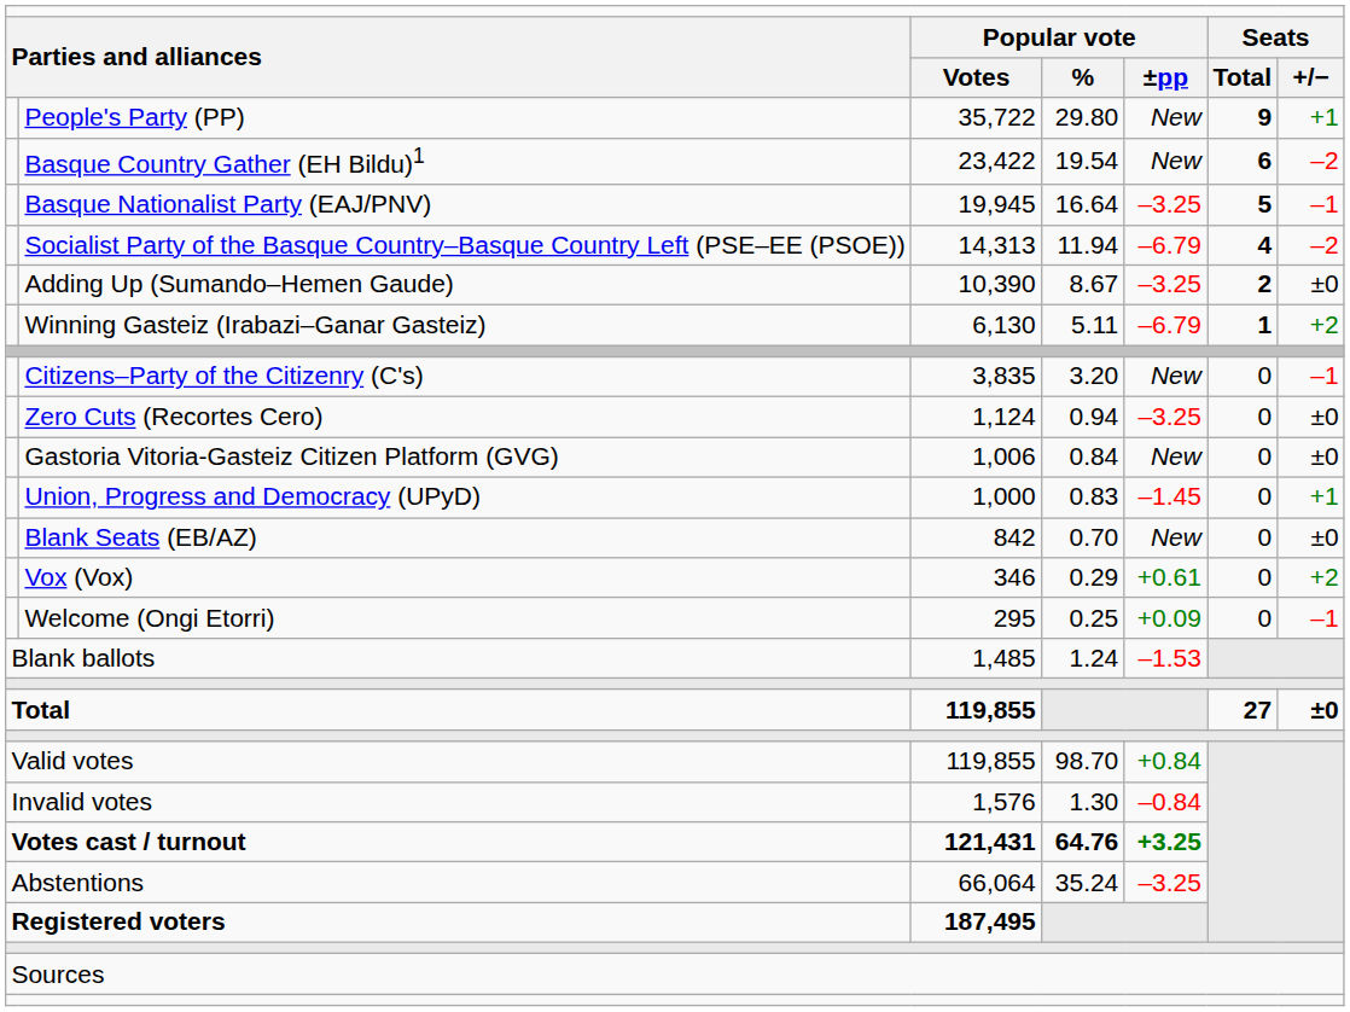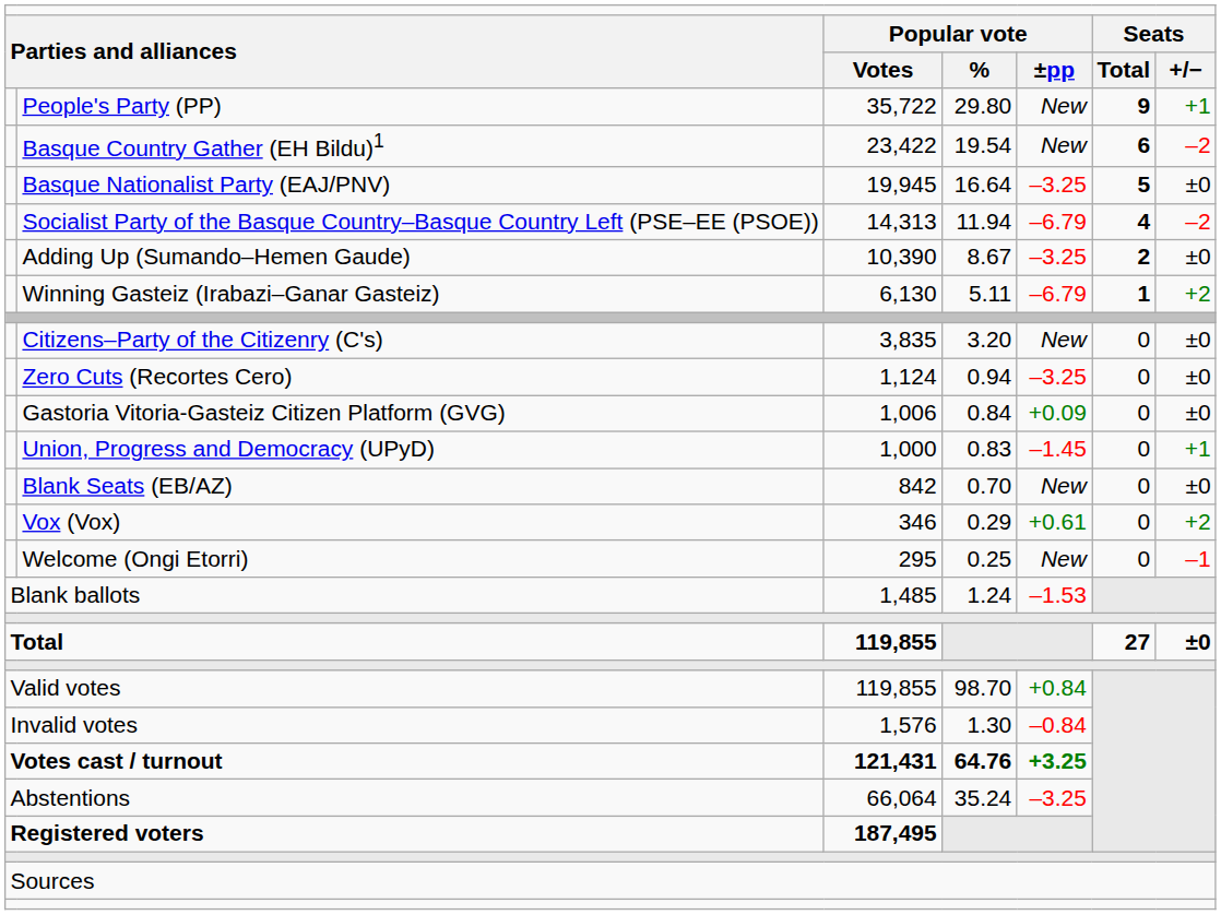Basque Nationalist Party (EAJ/PNV) | column 7: –1 -> ±0
Citizens–Party of the Citizenry (C's) | column 7: –1 -> ±0
Gastoria Vitoria-Gasteiz Citizen Platform (GVG) | column 5: New -> +0.09
Welcome (Ongi Etorri) | column 5: +0.09 -> New
